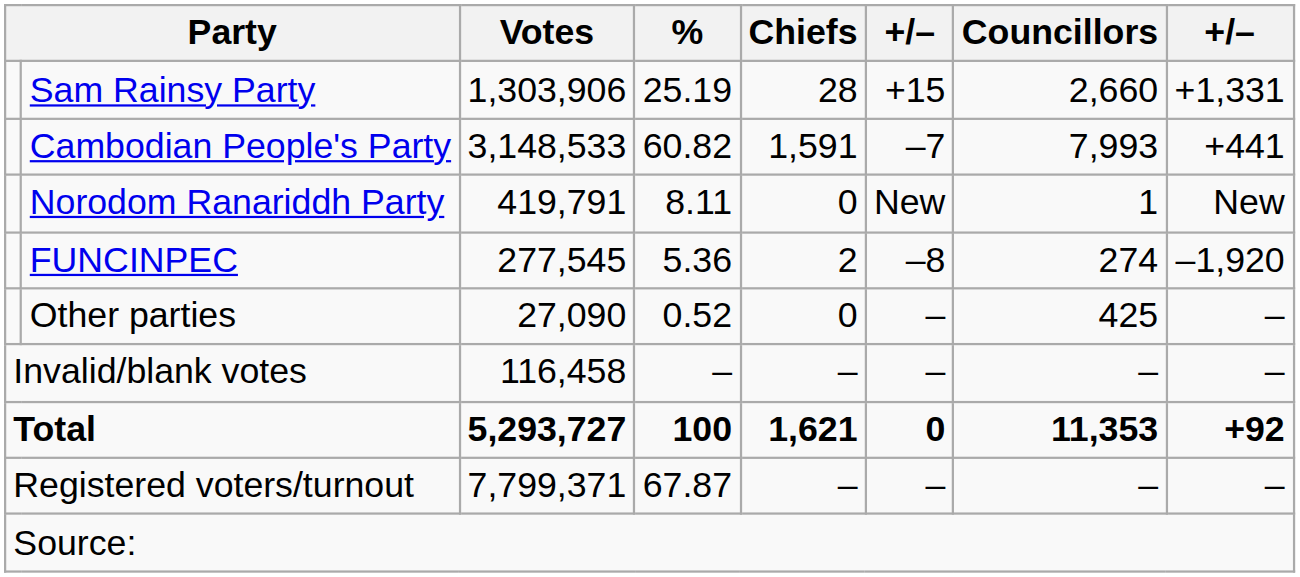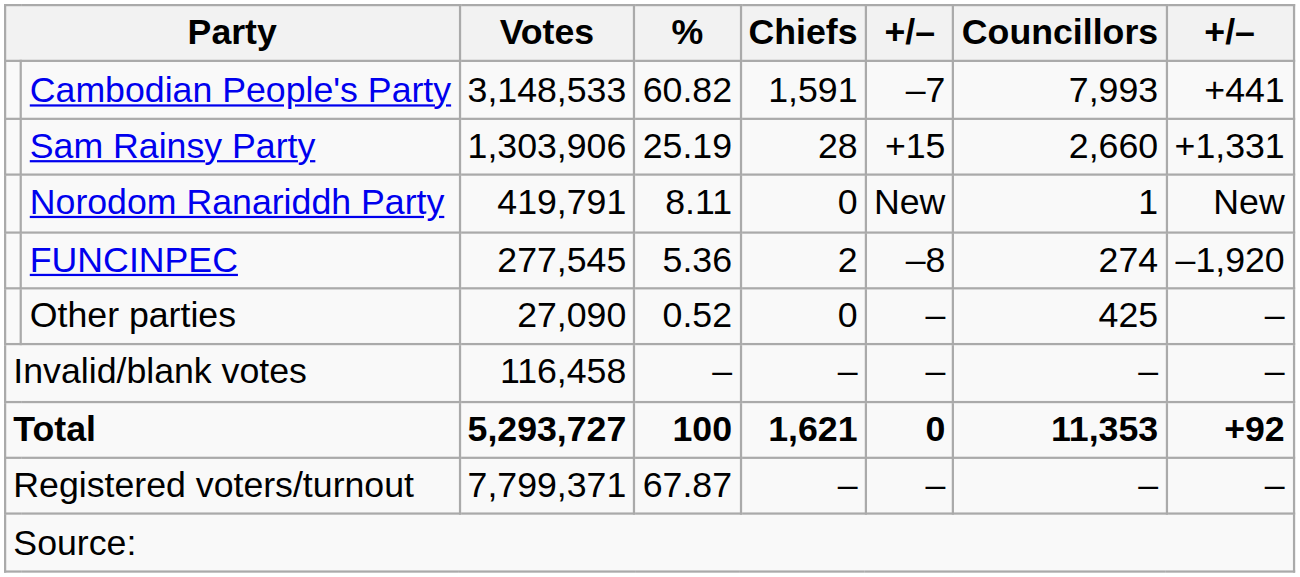rows swapped: Cambodian People's Party <-> Sam Rainsy Party
